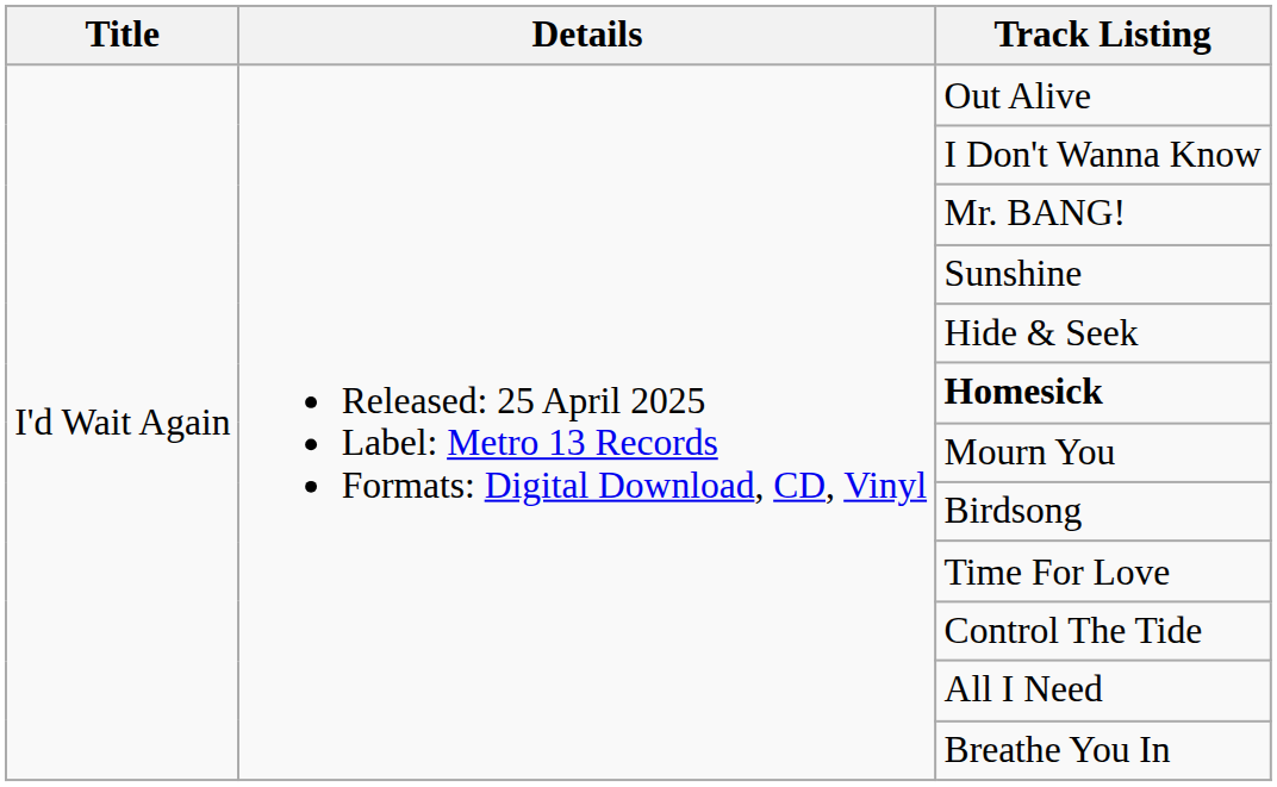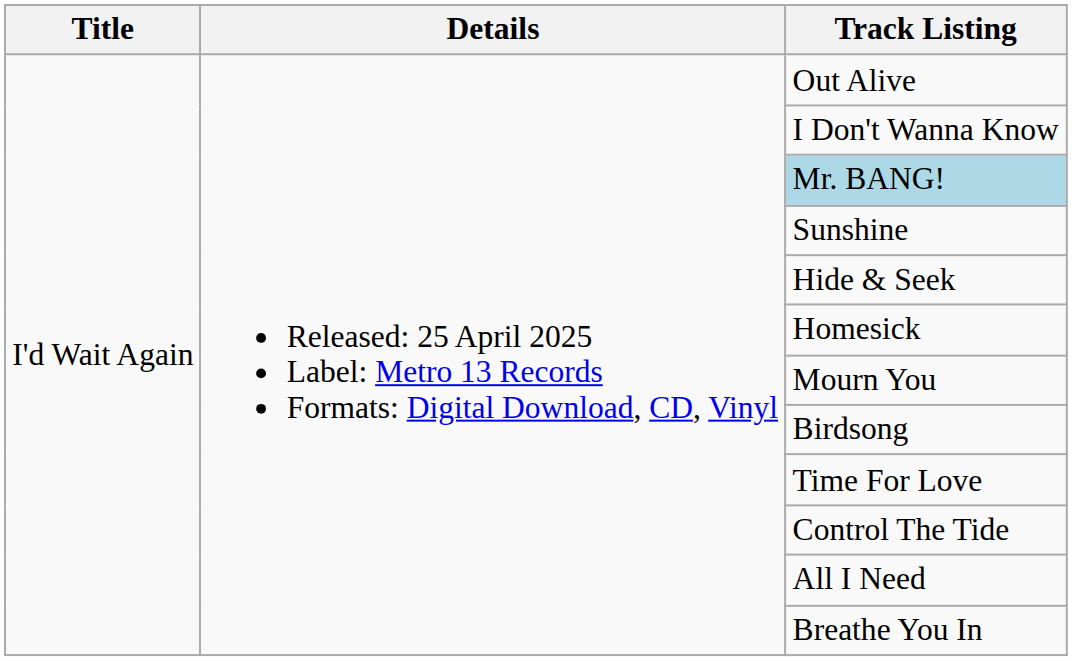Mr. BANG! | Track Listing: no background -> lightblue background
Homesick | Track Listing: bold -> normal
